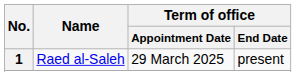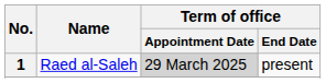1 | Term of office / Appointment Date: no background -> lightgrey background
